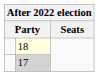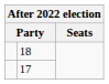18 | column 2: lightyellow background -> no background
17 | column 2: lightgrey background -> no background
